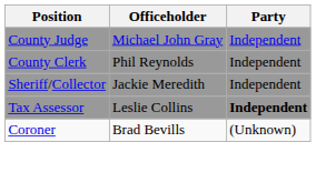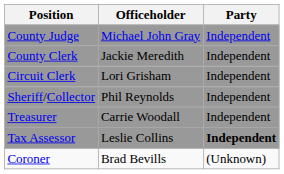County Clerk | Officeholder: Phil Reynolds -> Jackie Meredith
+ row: Circuit Clerk | Lori Grisham | Independent
Sheriff/Collector | Officeholder: Jackie Meredith -> Phil Reynolds
+ row: Treasurer | Carrie Woodall | Independent
